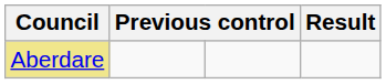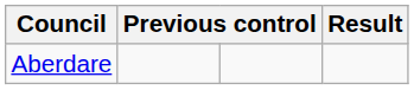Aberdare | Council: khaki background -> no background
